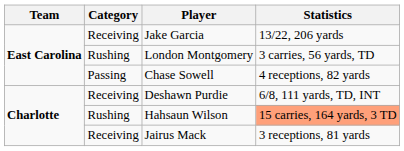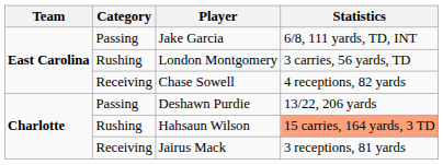Jake Garcia | Category: Receiving -> Passing
Jake Garcia | Statistics: 13/22, 206 yards -> 6/8, 111 yards, TD, INT
Chase Sowell | Category: Passing -> Receiving
Deshawn Purdie | Category: Receiving -> Passing
Deshawn Purdie | Statistics: 6/8, 111 yards, TD, INT -> 13/22, 206 yards
